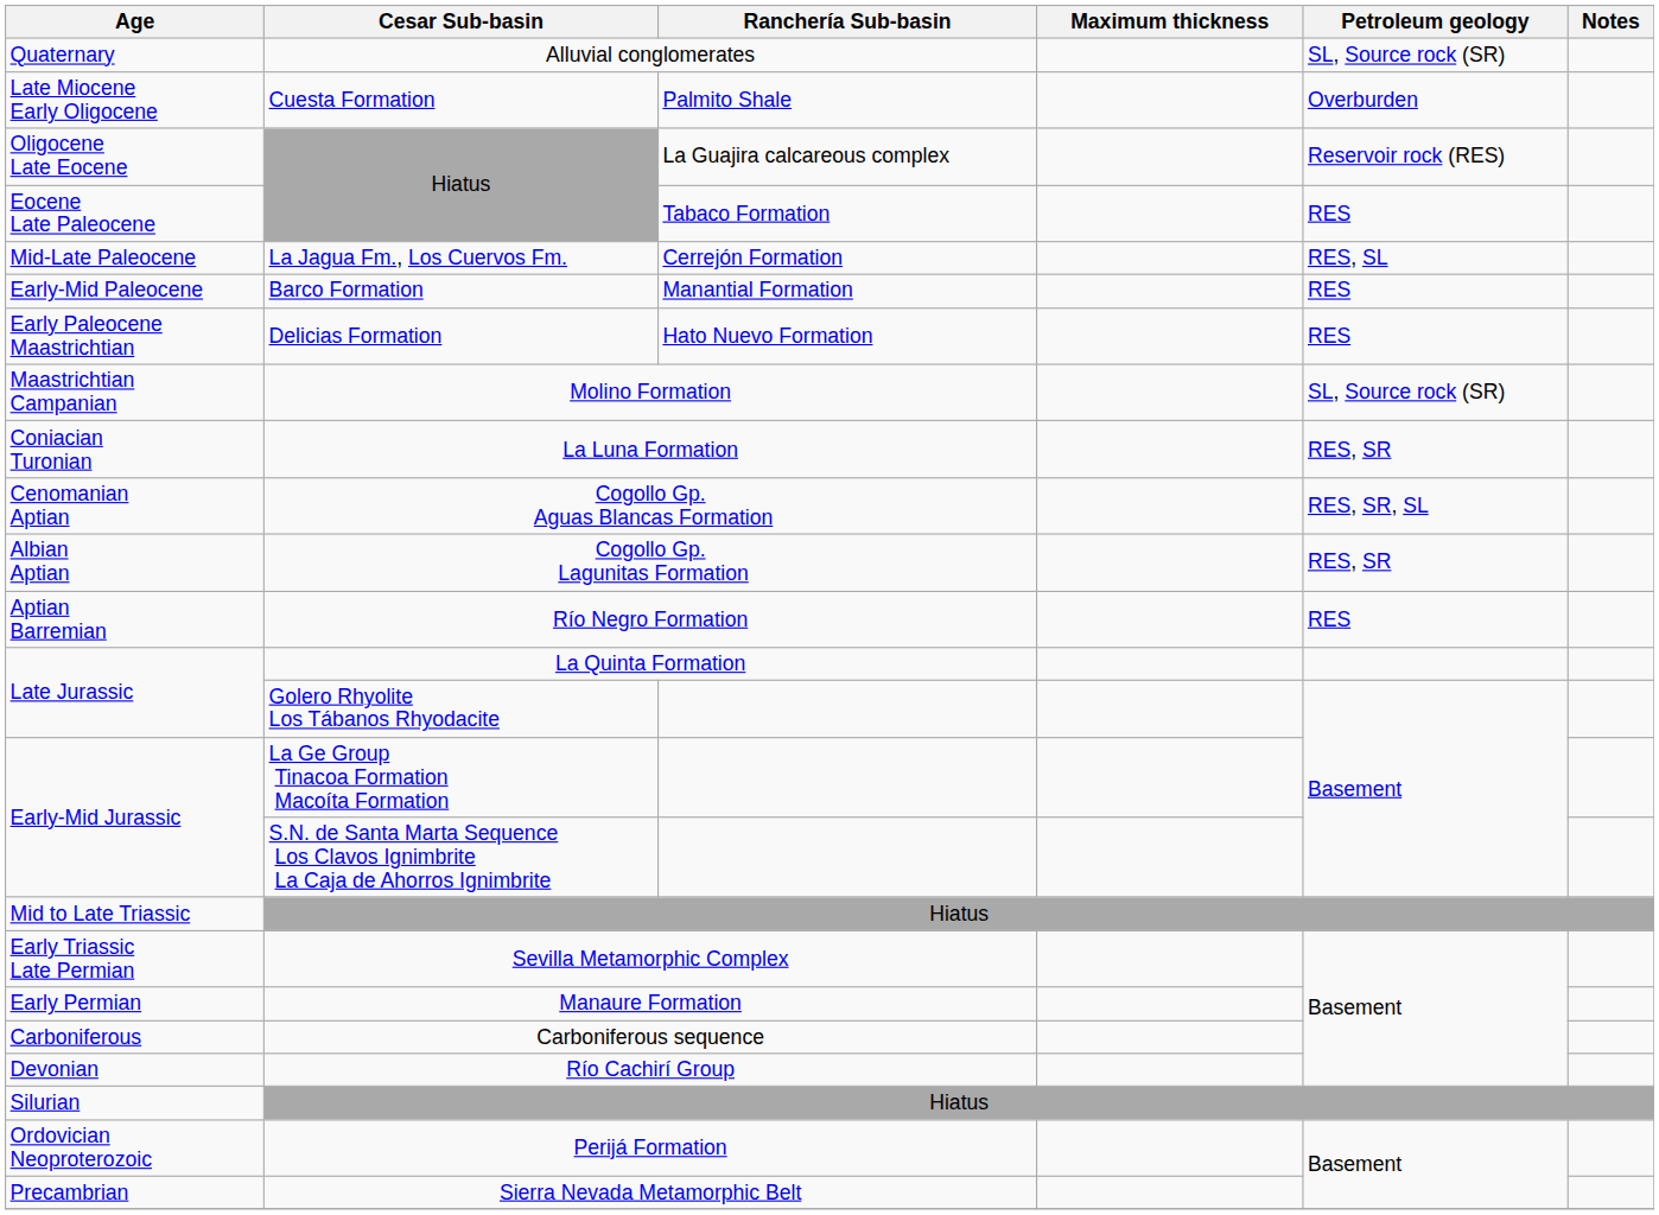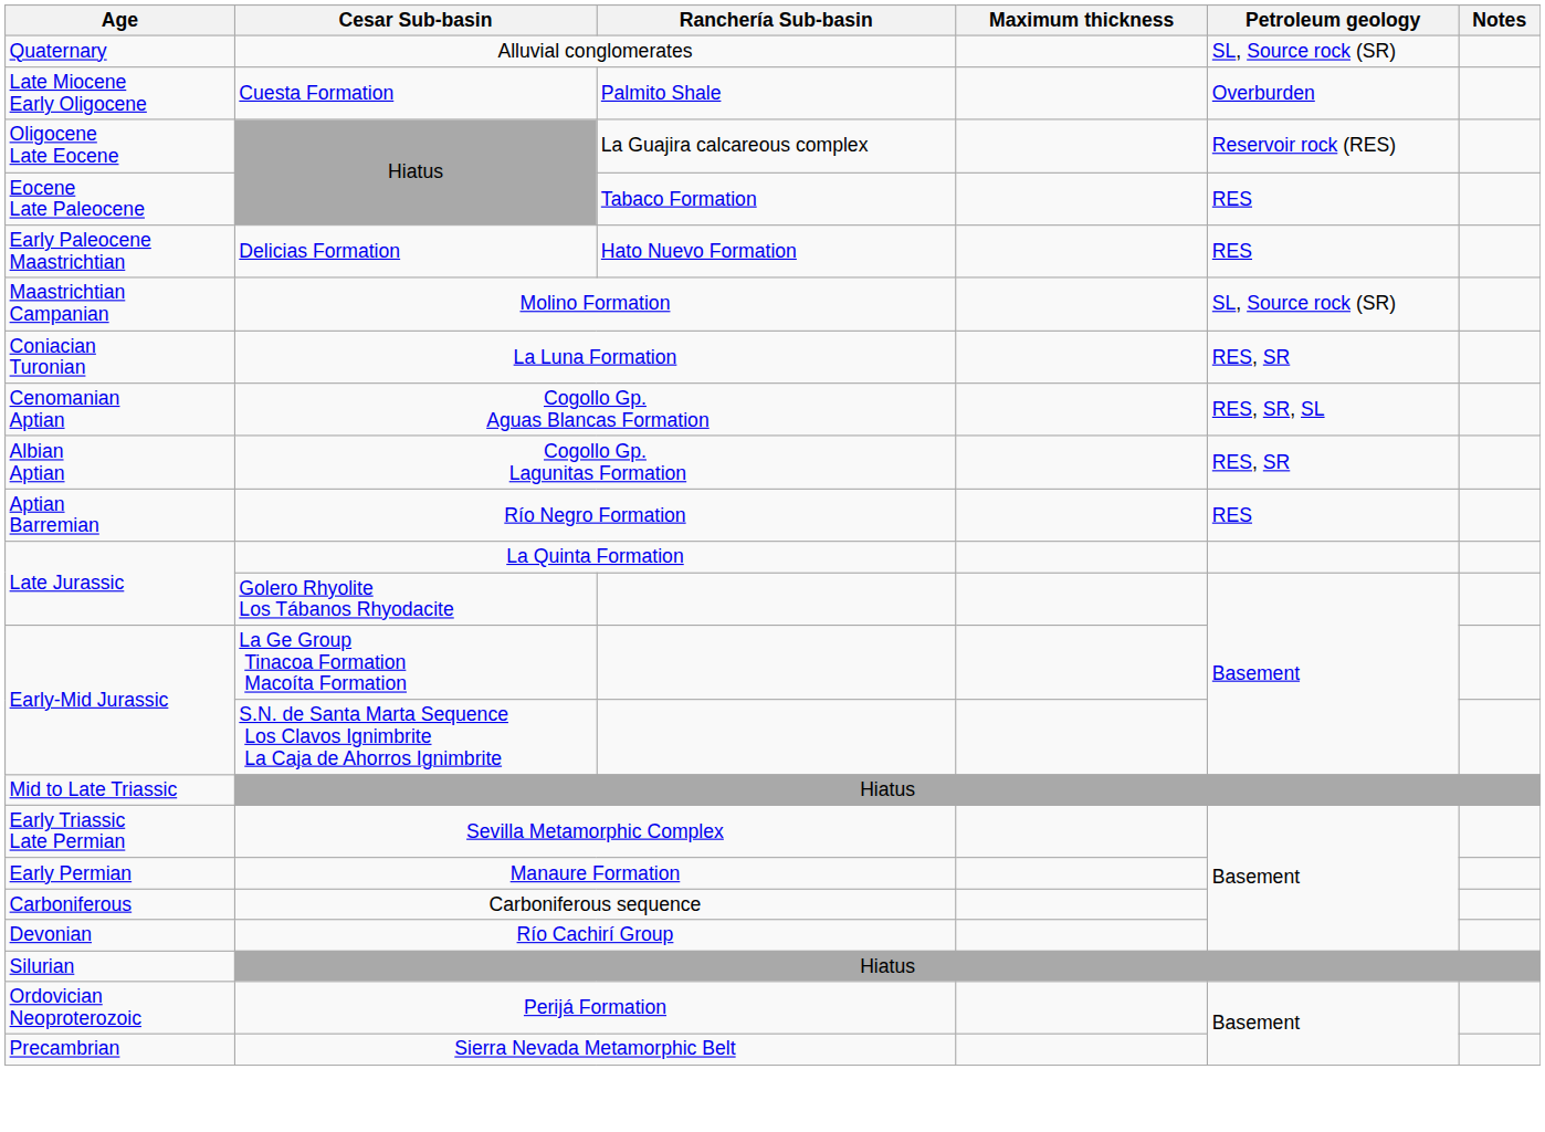- row: Mid-Late Paleocene | La Jagua Fm., Los Cuervos Fm. | Cerrejón Formation | RES, SL
- row: Early-Mid Paleocene | Barco Formation | Manantial Formation | RES
